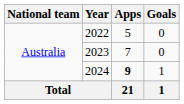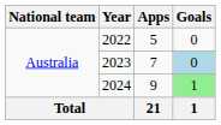2023 | Goals: no background -> lightblue background
2024 | Apps: bold -> normal
2024 | Goals: no background -> lightgreen background
